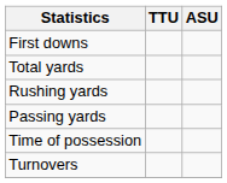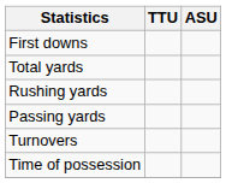rows swapped: Turnovers <-> Time of possession
